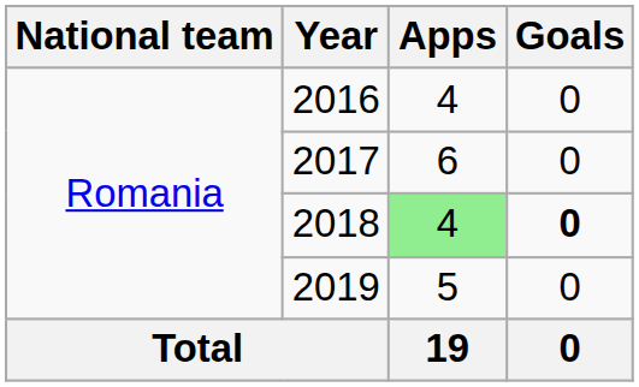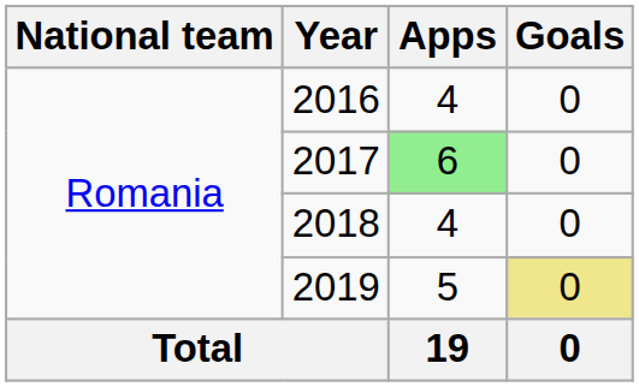2017 | Apps: no background -> lightgreen background
2018 | Apps: lightgreen background -> no background
2018 | Goals: bold -> normal
2019 | Goals: no background -> khaki background
